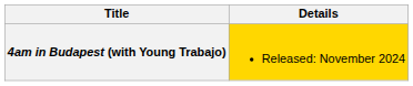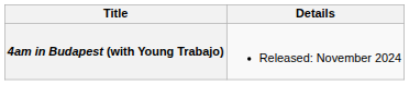4am in Budapest (with Young Trabajo) | Details: gold background -> no background
